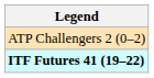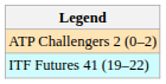row 3 | column 1: bold -> normal
